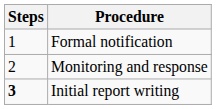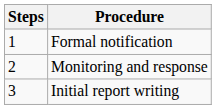Initial report writing | Steps: bold -> normal
